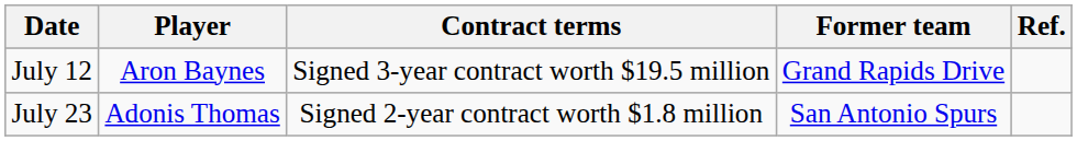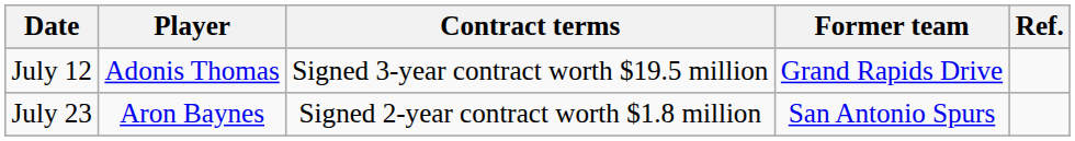July 12 | Player: Aron Baynes -> Adonis Thomas
July 23 | Player: Adonis Thomas -> Aron Baynes
